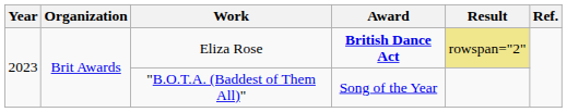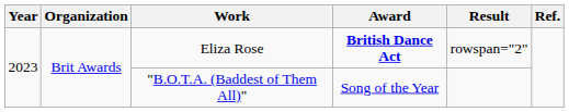Eliza Rose | Result: khaki background -> no background
